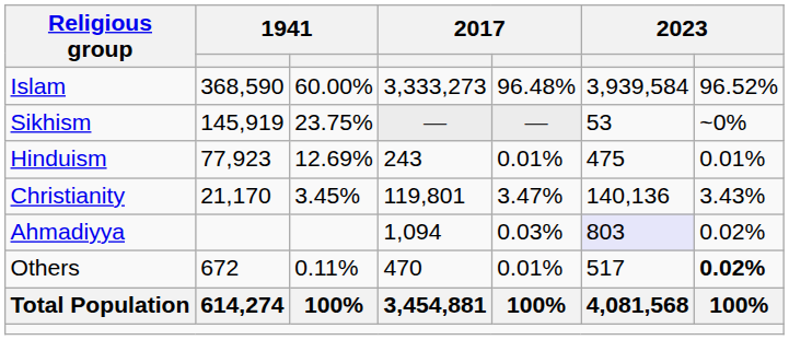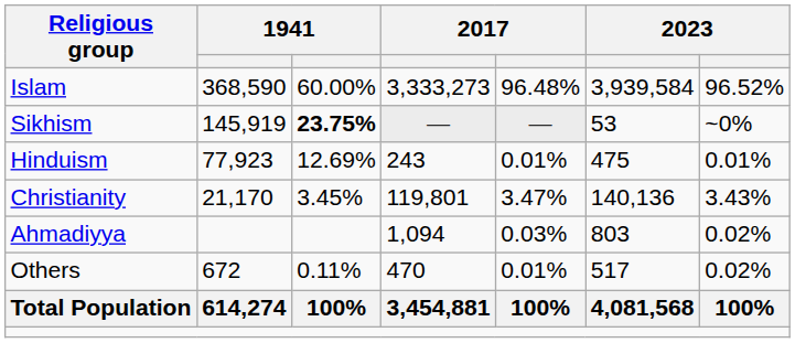Sikhism | column 3: normal -> bold
Ahmadiyya | column 6: lavender background -> no background
Others | column 7: bold -> normal
